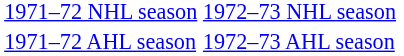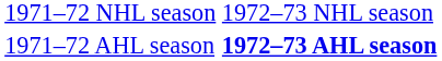1971–72 AHL season | column 2: normal -> bold
